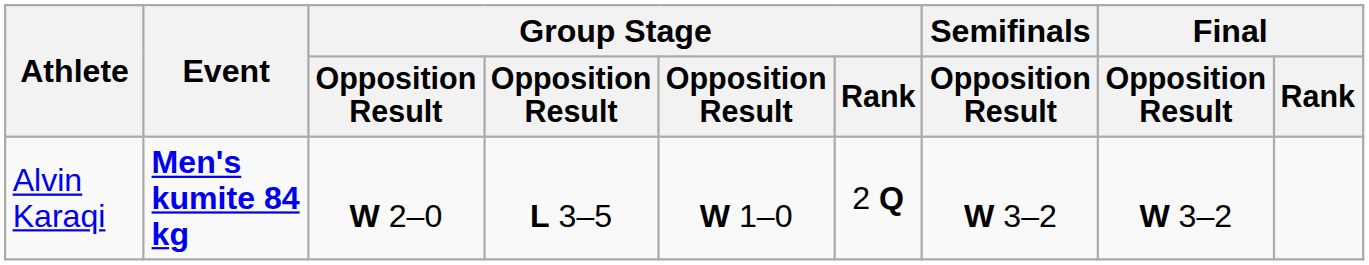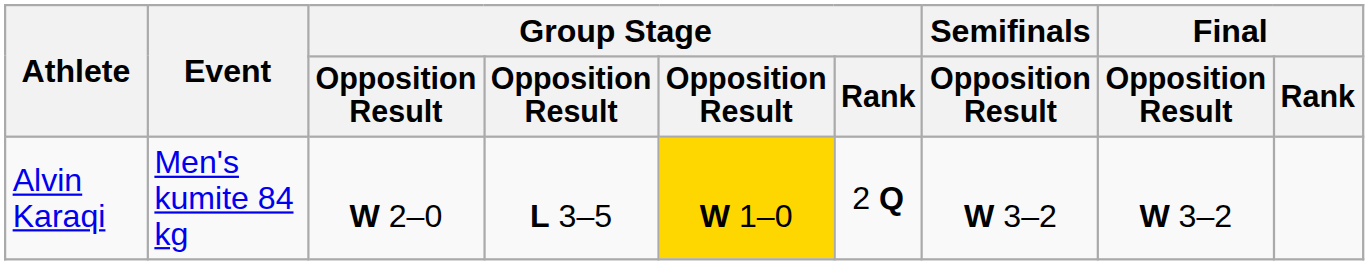Alvin Karaqi | Event: bold -> normal
Alvin Karaqi | column 5: no background -> gold background
